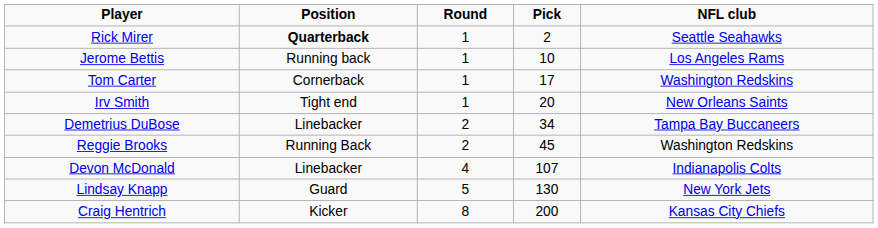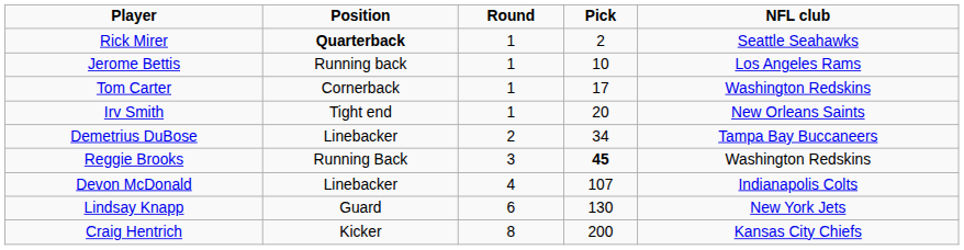Reggie Brooks | Round: 2 -> 3
Reggie Brooks | Pick: normal -> bold
Lindsay Knapp | Round: 5 -> 6
